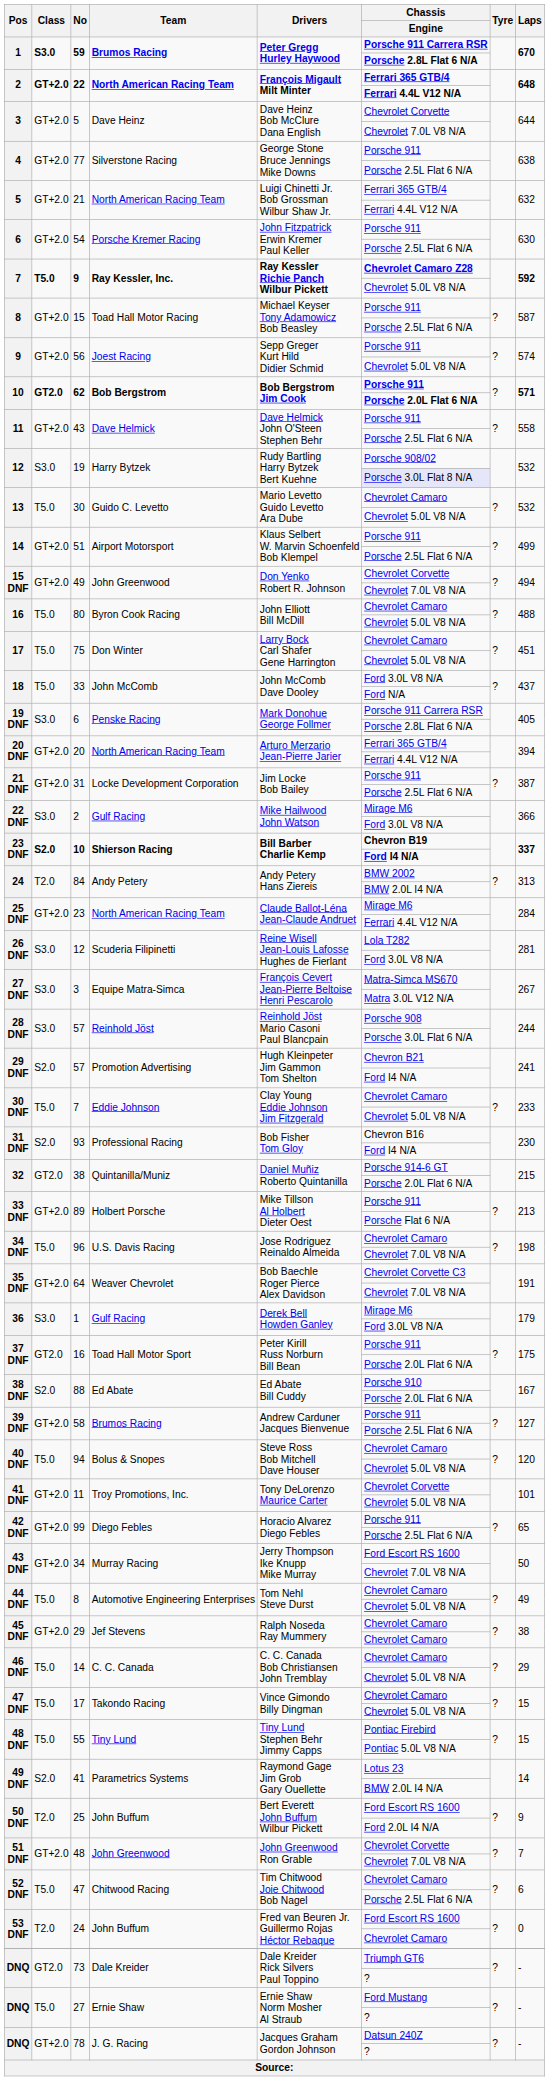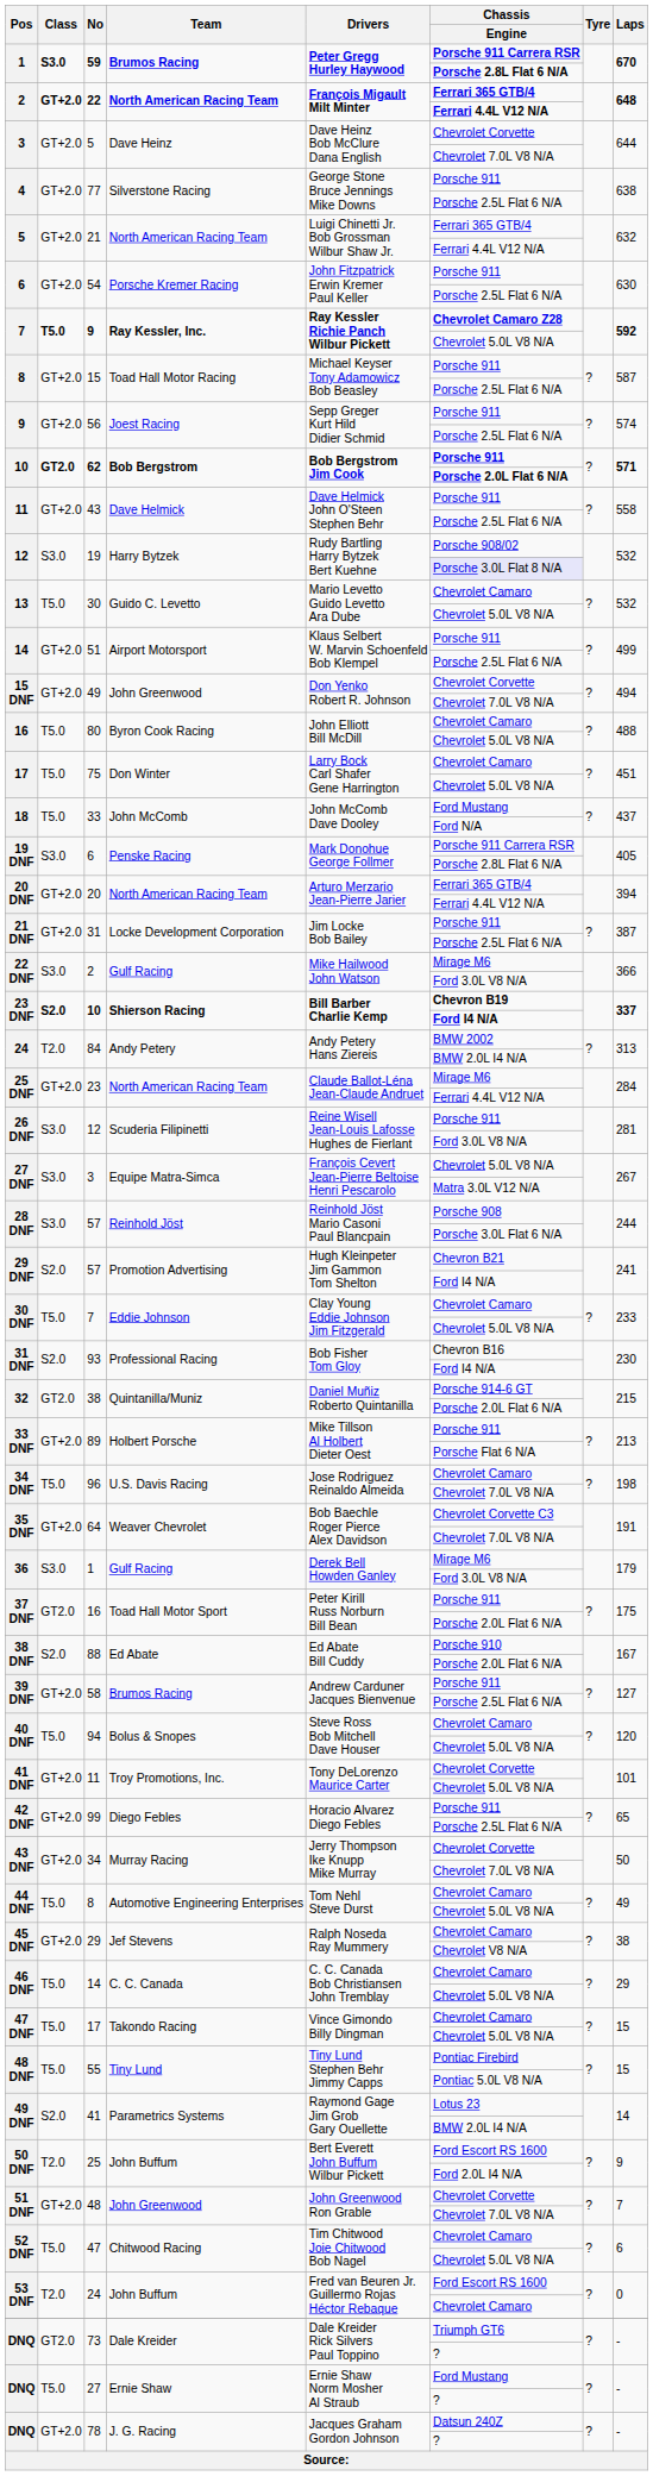row 20 | Chassis / Engine: Chevrolet 5.0L V8 N/A -> Porsche 2.5L Flat 6 N/A
row 37 | Chassis / Engine: Ford 3.0L V8 N/A -> Ford Mustang
row 53 | Chassis / Engine: Lola T282 -> Porsche 911
row 55 | Chassis / Engine: Matra-Simca MS670 -> Chevrolet 5.0L V8 N/A
row 87 | Chassis / Engine: Ford Escort RS 1600 -> Chevrolet Corvette
row 92 | Chassis / Engine: Chevrolet Camaro -> Chevrolet V8 N/A
row 106 | Chassis / Engine: Porsche 2.5L Flat 6 N/A -> Chevrolet 5.0L V8 N/A
